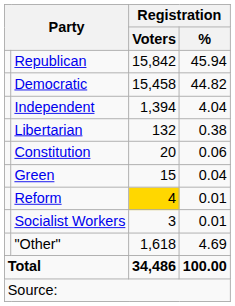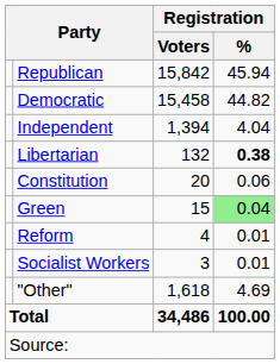Libertarian | Registration / %: normal -> bold
Green | Registration / %: no background -> lightgreen background
Reform | Registration / Voters: gold background -> no background
